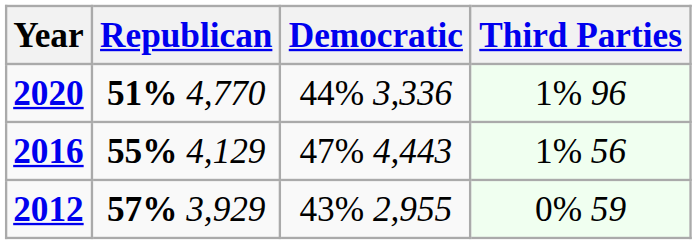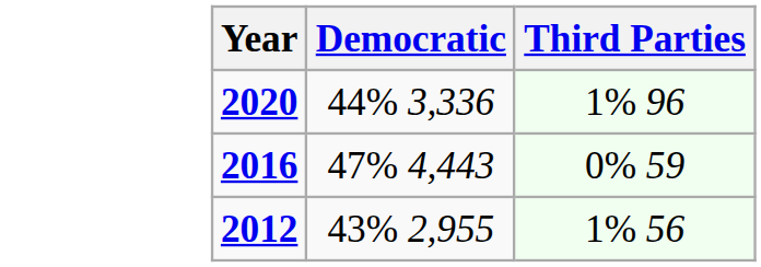- column: Republican | 51% 4,770 | 55% 4,129 | 57% 3,929
2016 | Third Parties: 1% 56 -> 0% 59
2012 | Third Parties: 0% 59 -> 1% 56
